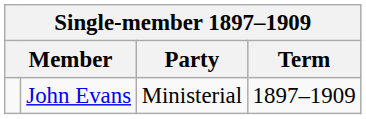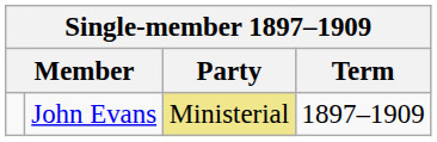John Evans | Party: no background -> khaki background
